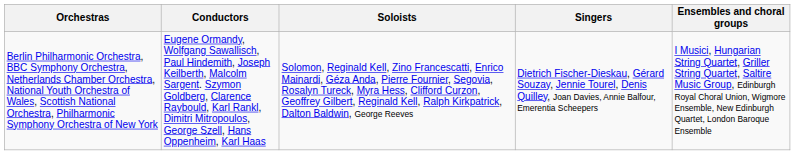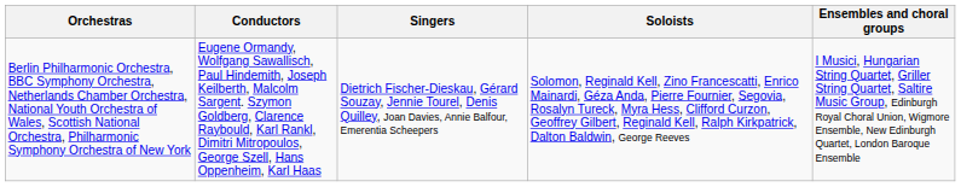columns swapped: Soloists <-> Singers
